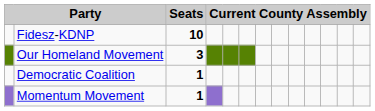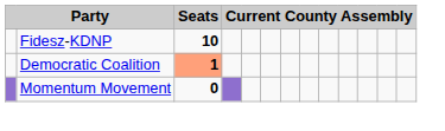- row: Our Homeland Movement | 3
Democratic Coalition | Seats: no background -> lightsalmon background
Momentum Movement | Seats: 1 -> 0
